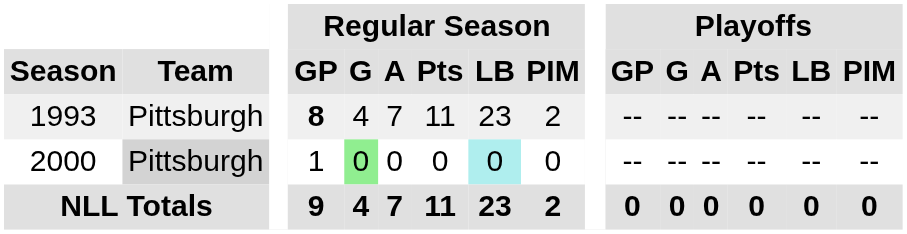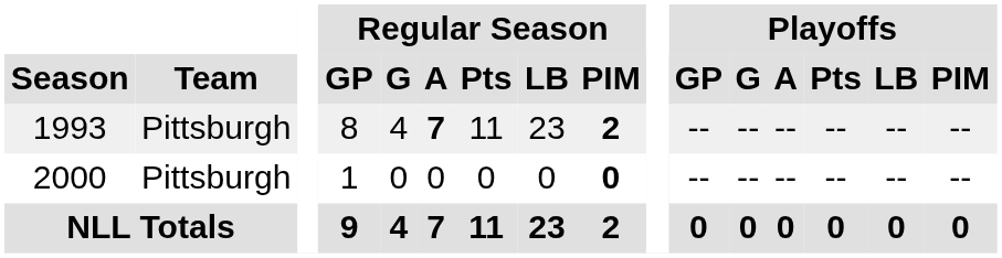1993 | Regular Season / GP: bold -> normal
1993 | Regular Season / A: normal -> bold
1993 | Regular Season / PIM: normal -> bold
2000 | Team: lightgrey background -> no background
2000 | Regular Season / G: lightgreen background -> no background
2000 | Regular Season / LB: paleturquoise background -> no background
2000 | Regular Season / PIM: normal -> bold
